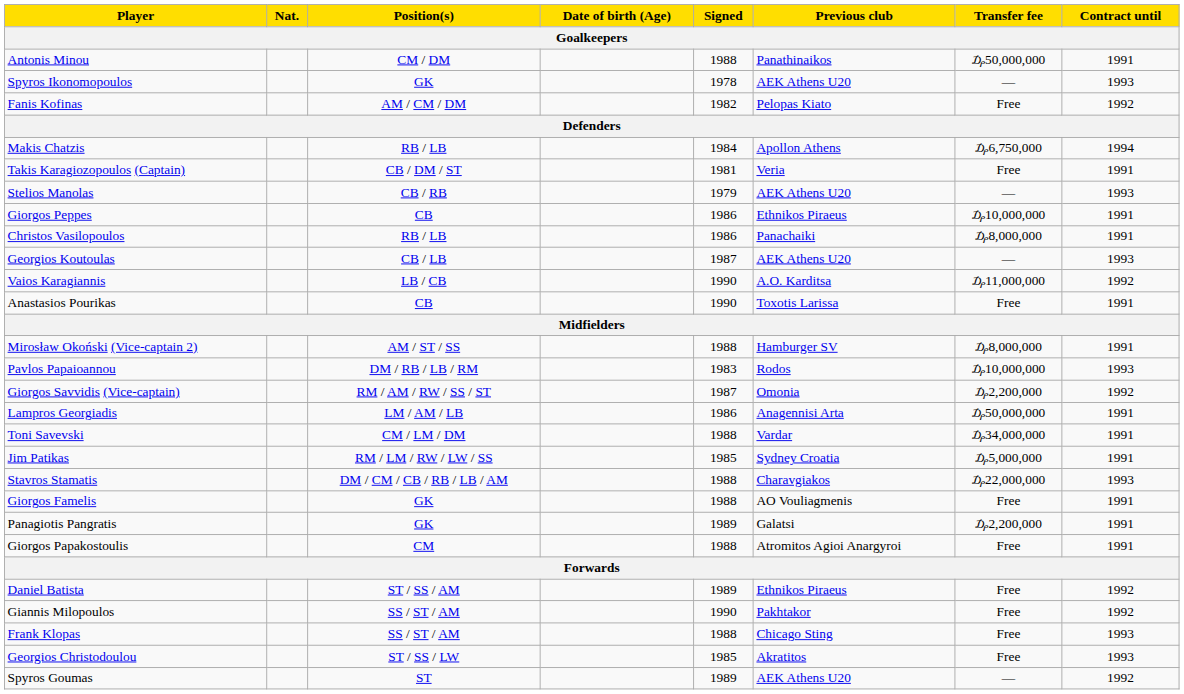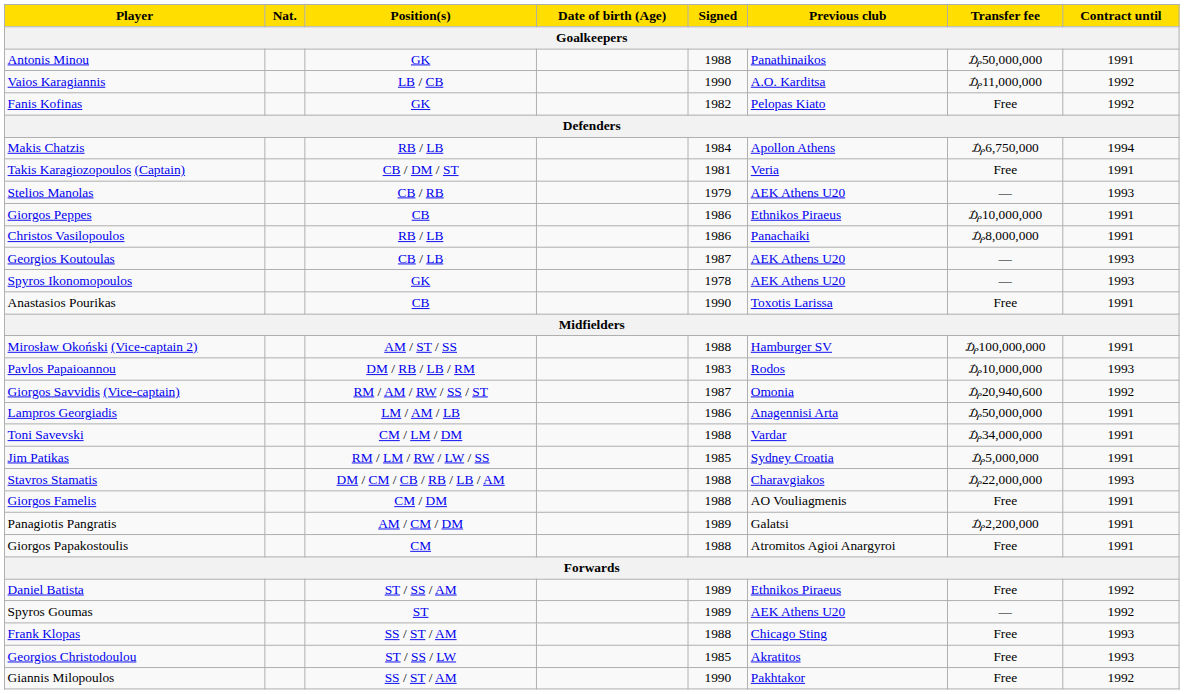Antonis Minou | Position(s): CM / DM -> GK
rows swapped: Spyros Ikonomopoulos <-> Vaios Karagiannis
Fanis Kofinas | Position(s): AM / CM / DM -> GK
Mirosław Okoński (Vice-captain 2) | Transfer fee: ₯8,000,000 -> ₯100,000,000
Giorgos Savvidis (Vice-captain) | Transfer fee: ₯2,200,000 -> ₯20,940,600
Giorgos Famelis | Position(s): GK -> CM / DM
Panagiotis Pangratis | Position(s): GK -> AM / CM / DM
rows swapped: Giannis Milopoulos <-> Spyros Goumas
